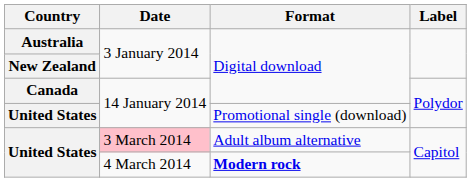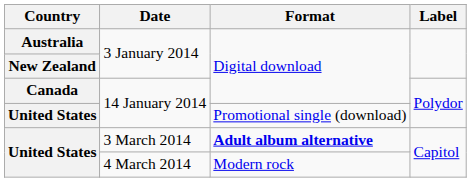3 March 2014 | Date: pink background -> no background
3 March 2014 | Format: normal -> bold
4 March 2014 | Format: bold -> normal
